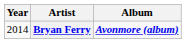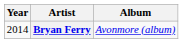Bryan Ferry | Album: bold -> normal
